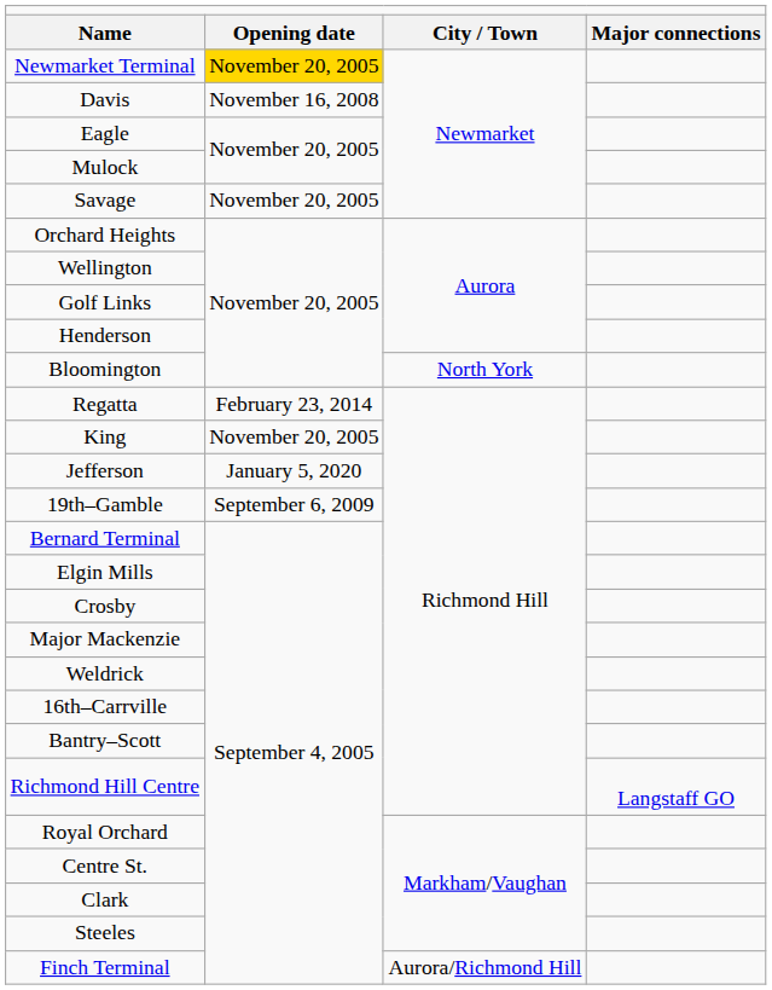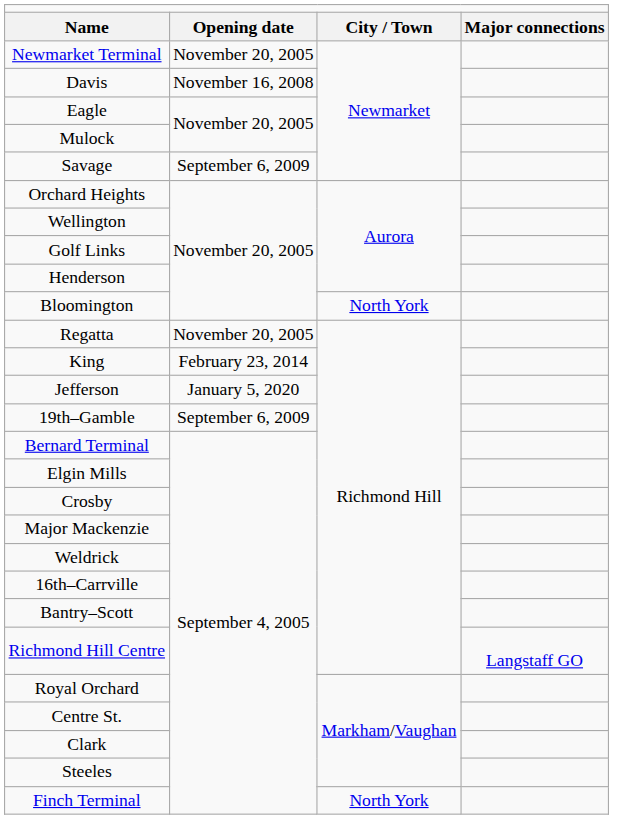Newmarket Terminal | column 2: gold background -> no background
Savage | column 2: November 20, 2005 -> September 6, 2009
Regatta | column 2: February 23, 2014 -> November 20, 2005
King | column 2: November 20, 2005 -> February 23, 2014
Finch Terminal | column 3: Aurora/Richmond Hill -> North York
